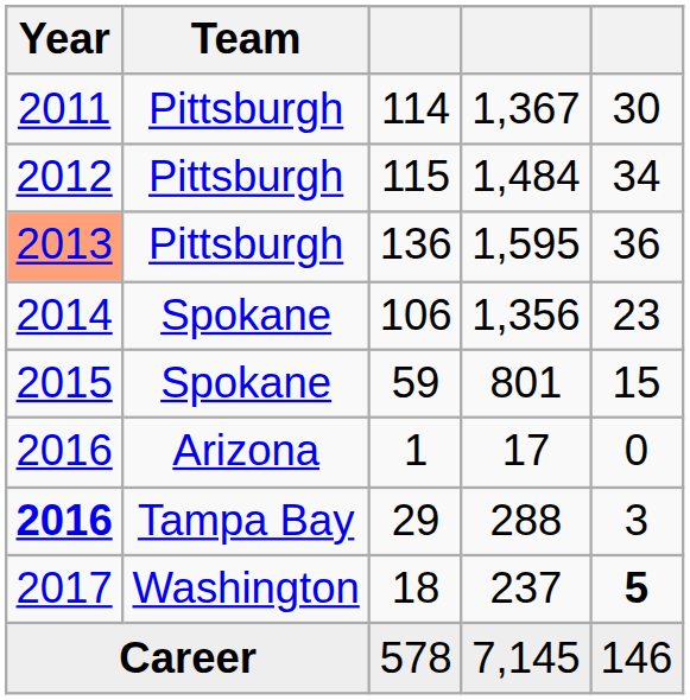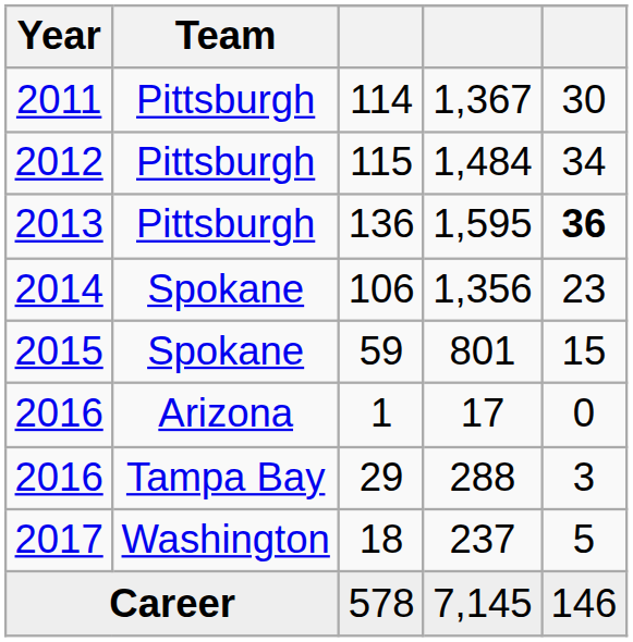136 | Year: lightsalmon background -> no background
136 | column 5: normal -> bold
29 | Year: bold -> normal
18 | column 5: bold -> normal
